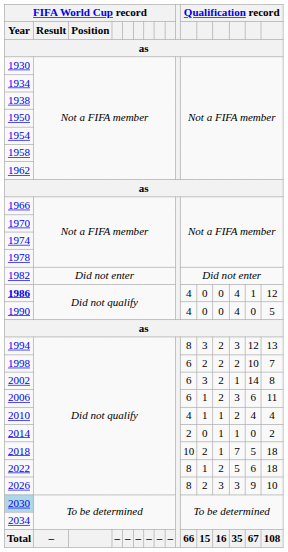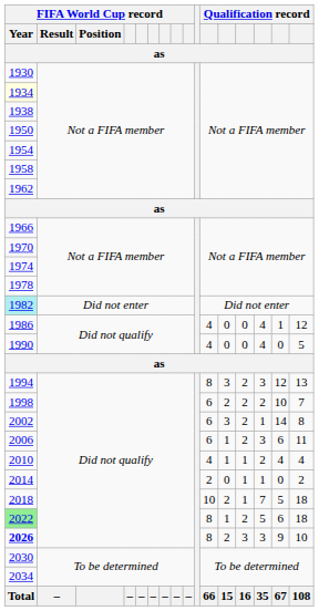1934 | FIFA World Cup record / Year: no background -> lightyellow background
1982 | FIFA World Cup record / Year: no background -> paleturquoise background
1986 | FIFA World Cup record / Year: bold -> normal
2022 | FIFA World Cup record / Year: no background -> lightgreen background
2026 | FIFA World Cup record / Year: normal -> bold
2030 | FIFA World Cup record / Year: lightblue background -> no background
